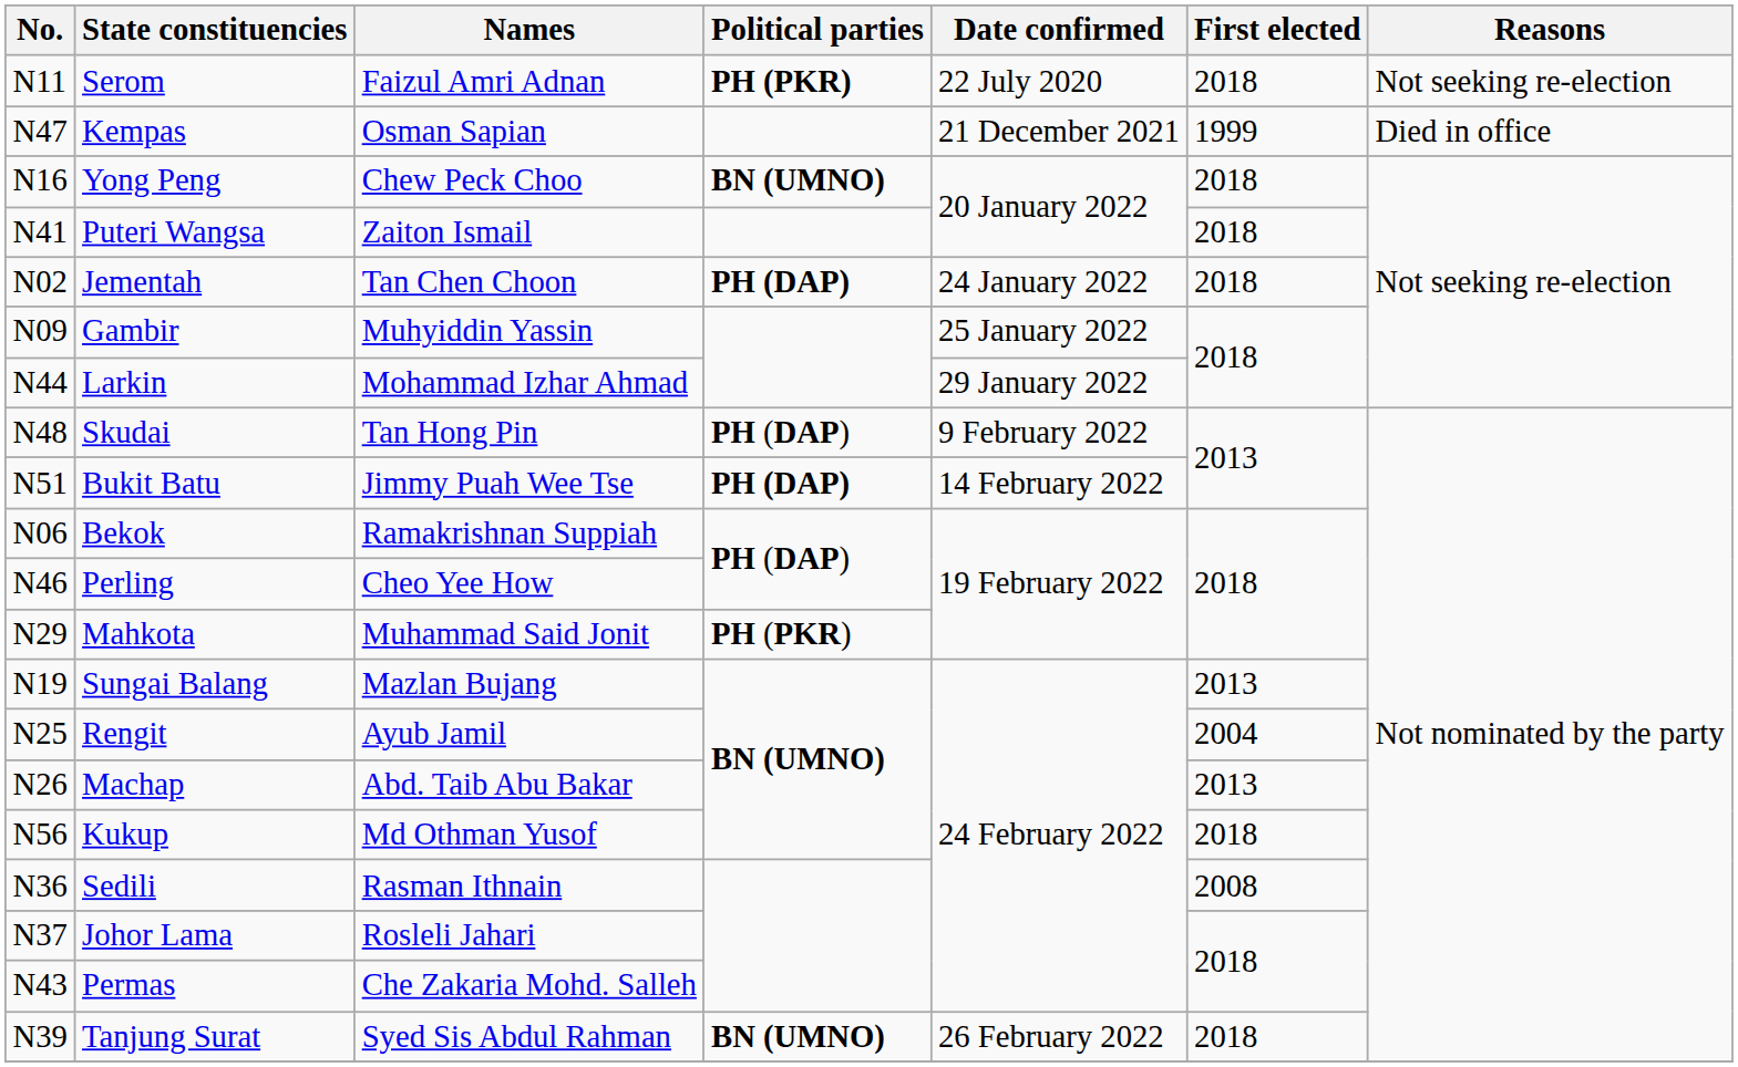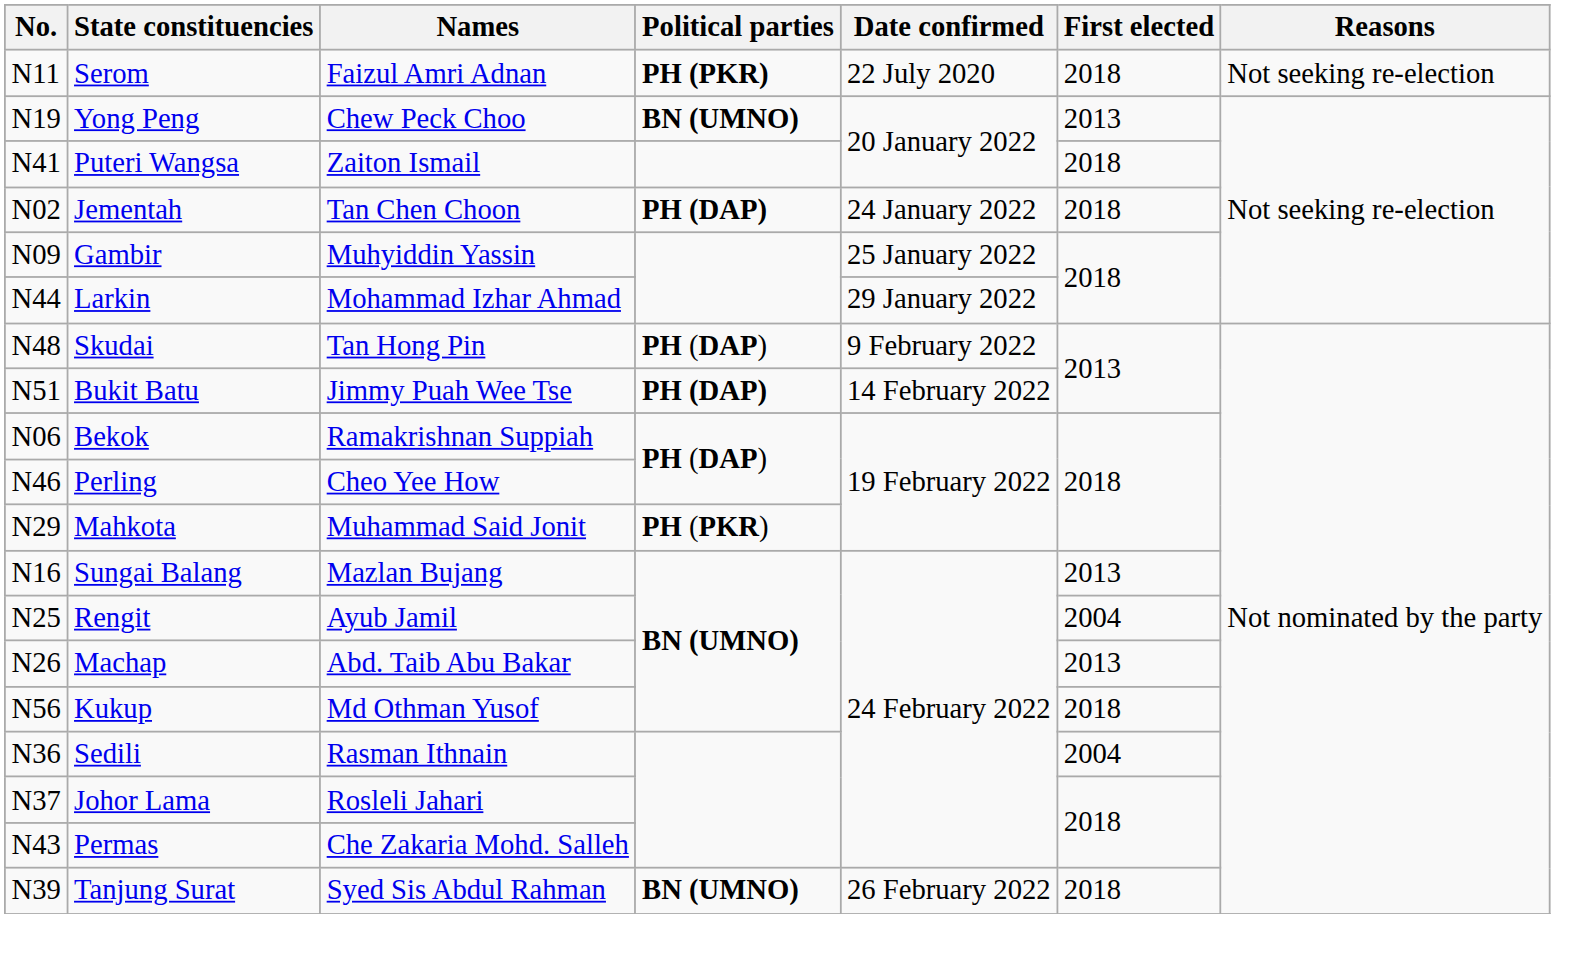- row: N47 | Kempas | Osman Sapian | 21 December 2021 | 1999 | Died in office
Yong Peng | No.: N16 -> N19
Yong Peng | First elected: 2018 -> 2013
Sungai Balang | No.: N19 -> N16
Sedili | First elected: 2008 -> 2004
